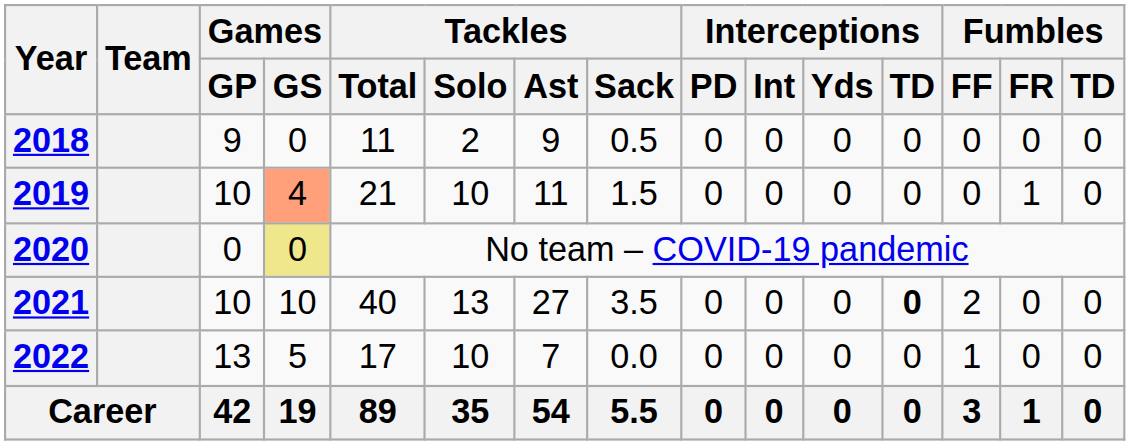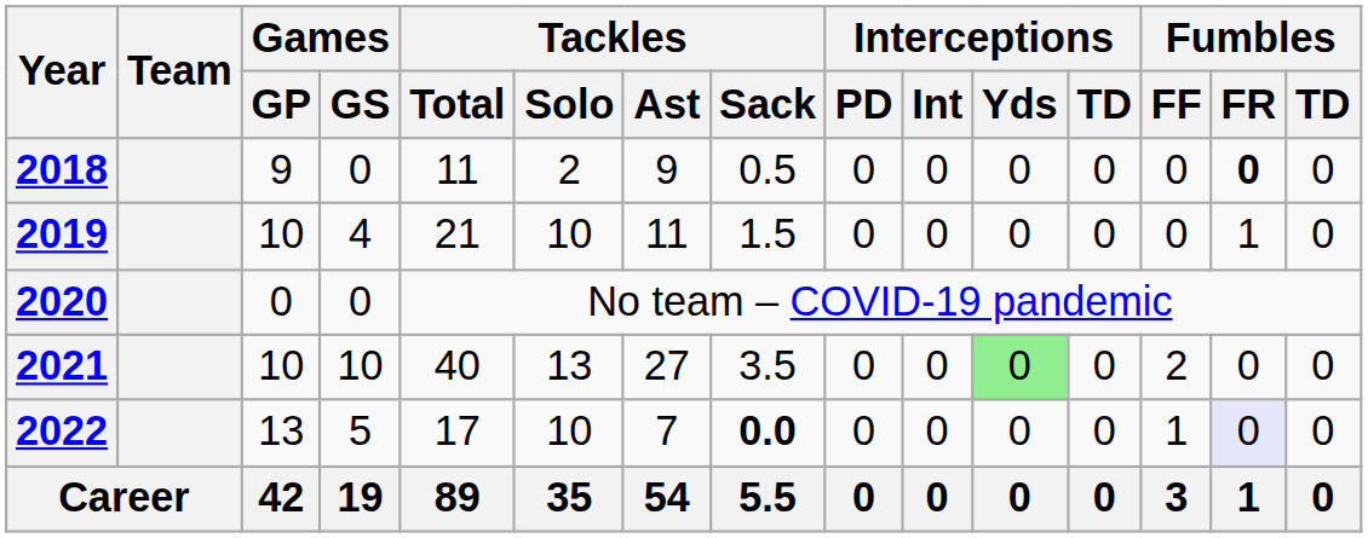2018 | Fumbles / FR: normal -> bold
2019 | Games / GS: lightsalmon background -> no background
2020 | Games / GS: khaki background -> no background
2021 | Interceptions / Yds: no background -> lightgreen background
2021 | Interceptions / TD: bold -> normal
2022 | Tackles / Sack: normal -> bold
2022 | Fumbles / FR: no background -> lavender background
